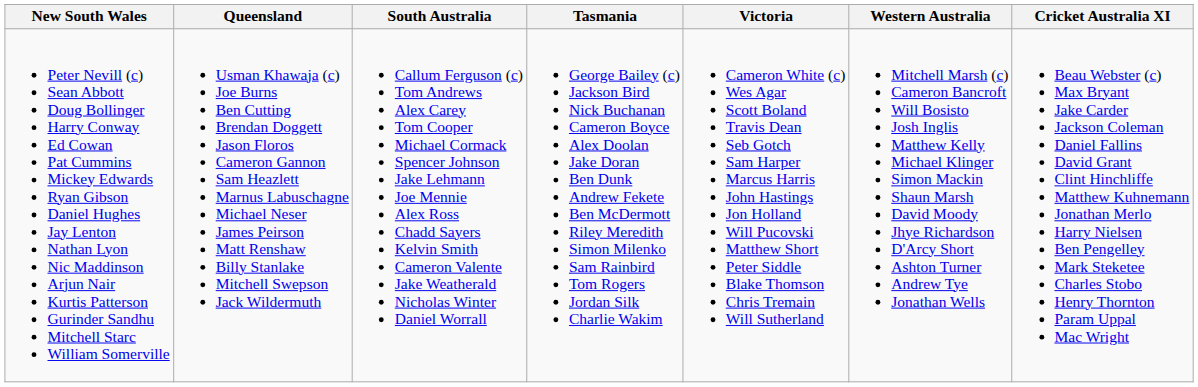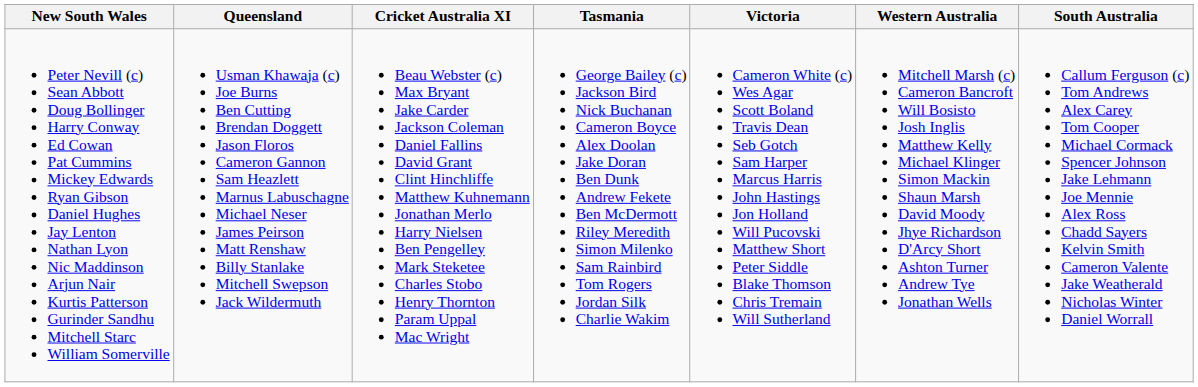columns swapped: South Australia <-> Cricket Australia XI
